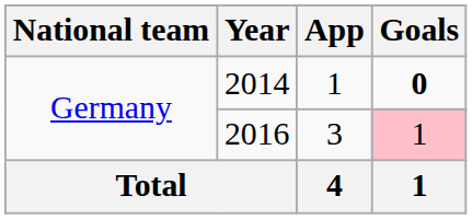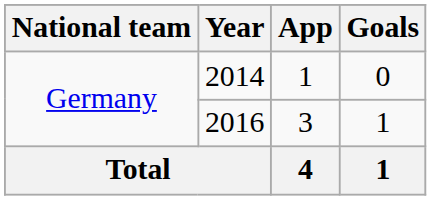2014 | Goals: bold -> normal
2016 | Goals: pink background -> no background
